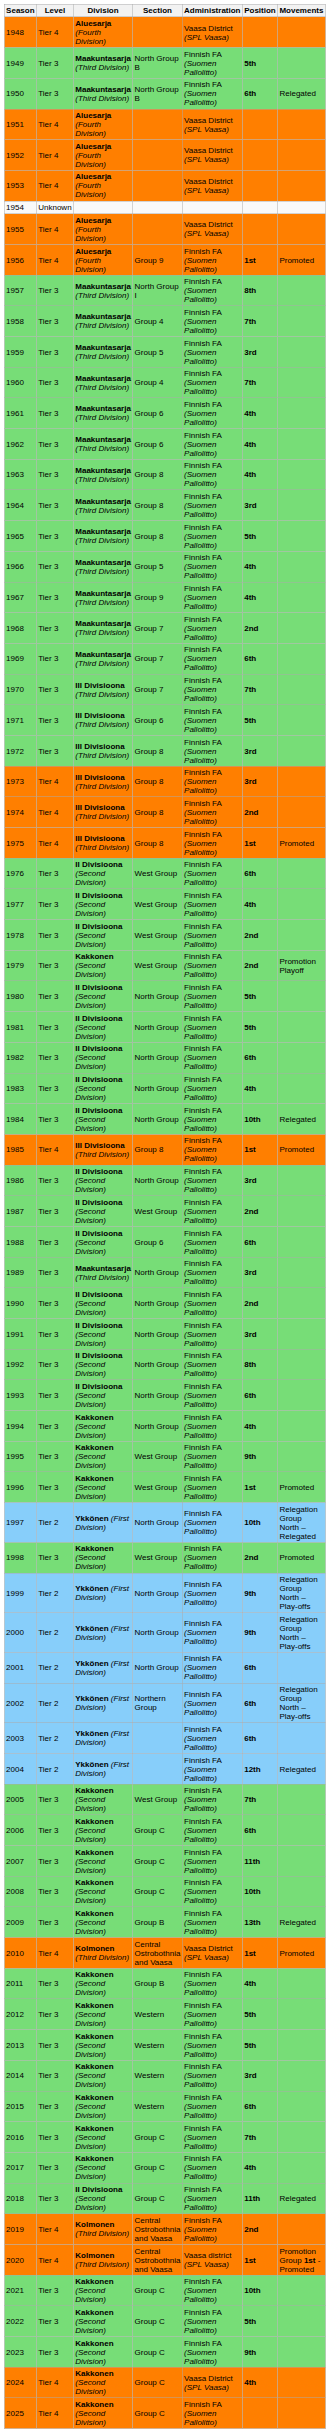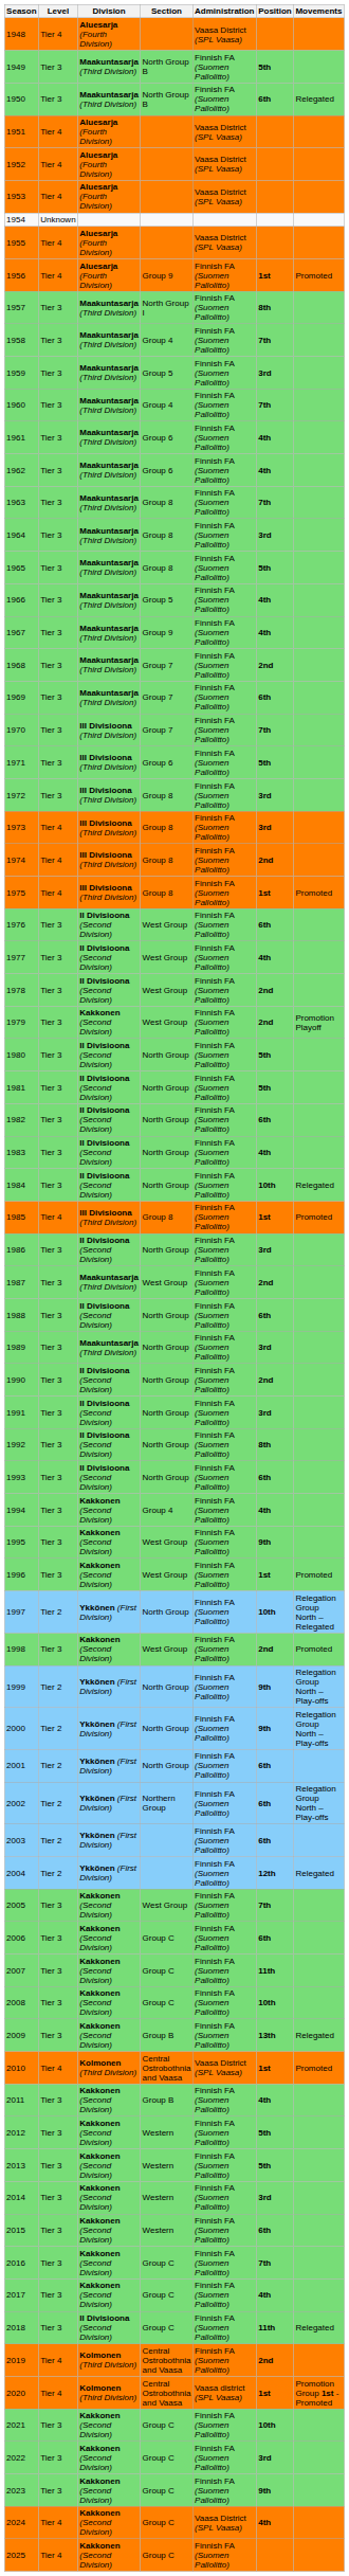1963 | Position: 4th -> 7th
1987 | Division: II Divisioona (Second Division) -> Maakuntasarja (Third Division)
1988 | Section: Group 6 -> North Group
1994 | Section: North Group -> Group 4
2022 | Position: 5th -> 3rd
